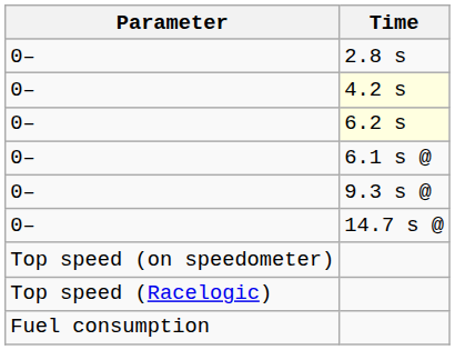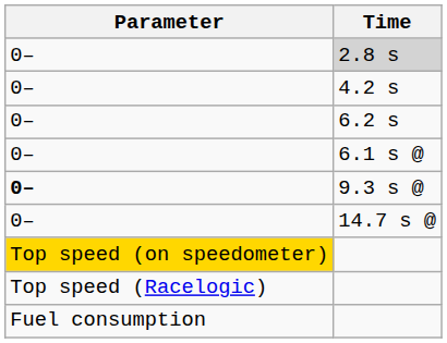row 2 | Time: no background -> lightgrey background
row 3 | Time: lightyellow background -> no background
row 4 | Time: lightyellow background -> no background
row 6 | Parameter: normal -> bold
row 8 | Parameter: no background -> gold background
